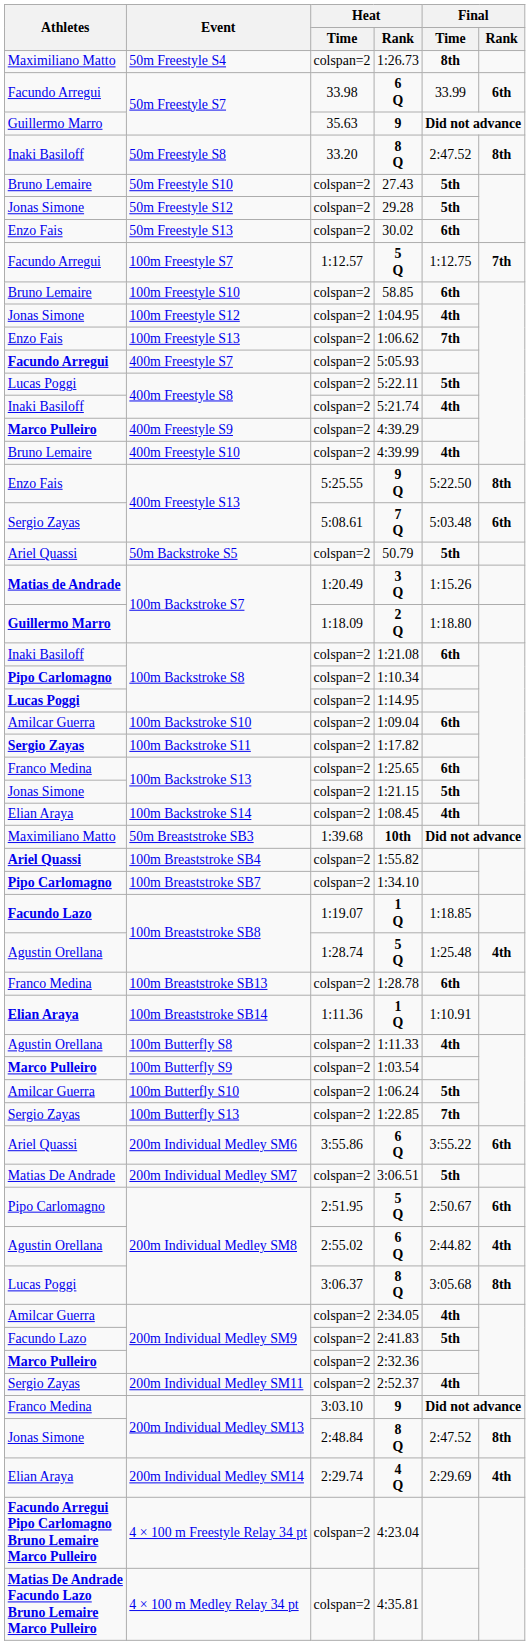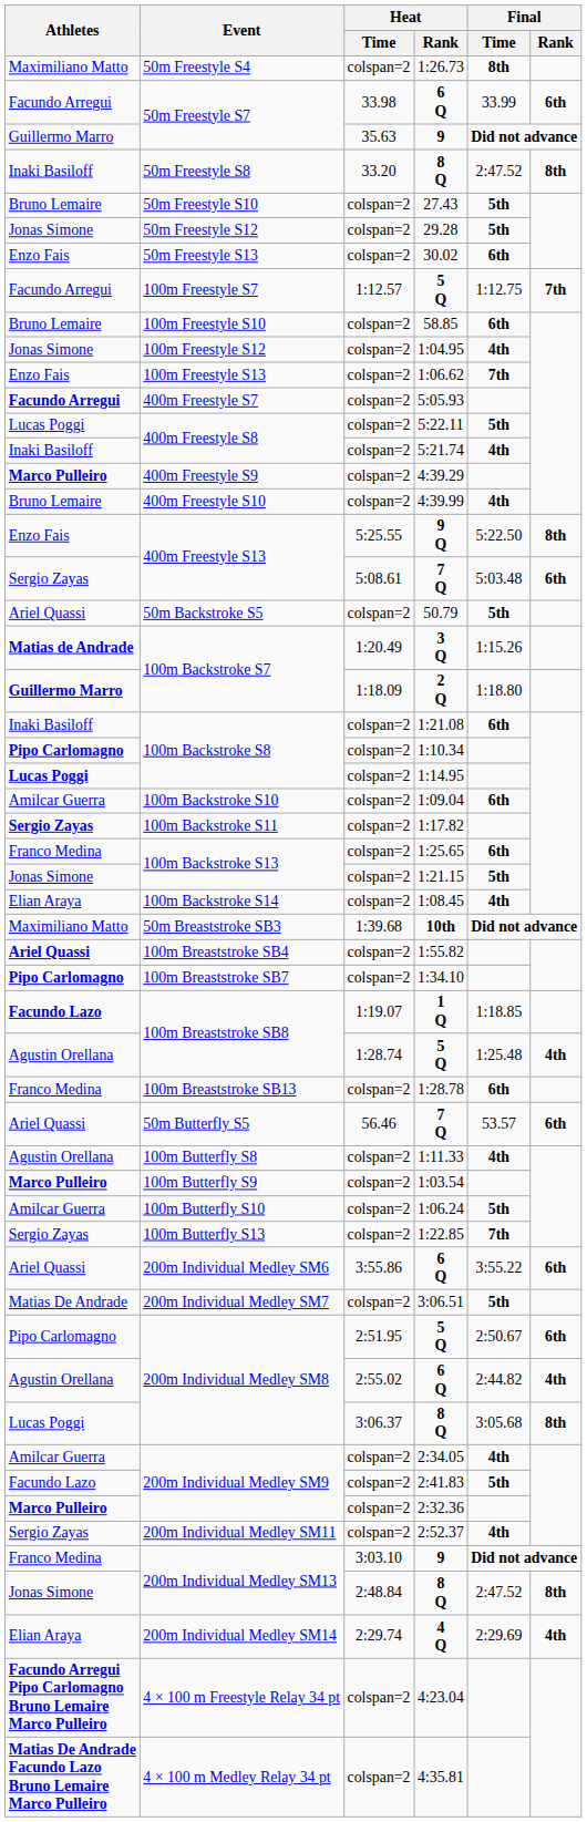- row: Elian Araya | 100m Breaststroke SB14 | 1:11.36 | 1 Q | 1:10.91
+ row: Ariel Quassi | 50m Butterfly S5 | 56.46 | 7 Q | 53.57 | 6th
